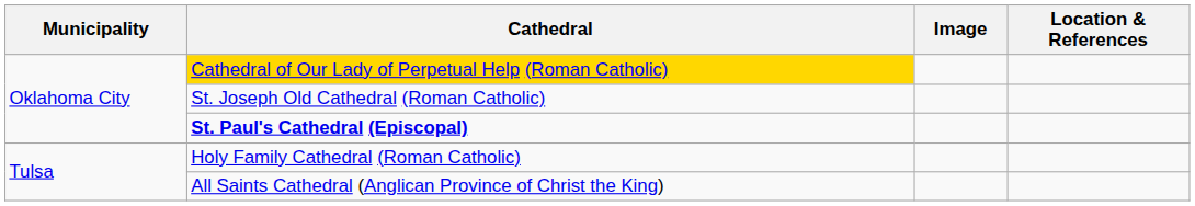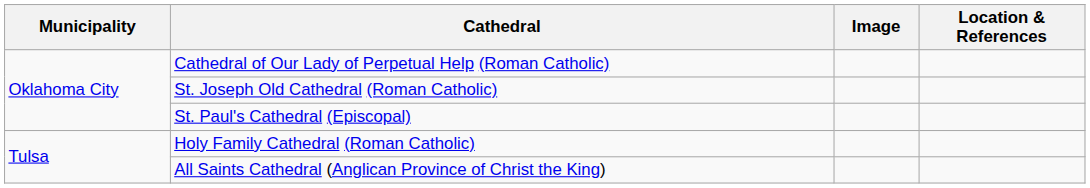Cathedral of Our Lady of Perpetual Help (Roman Catholic) | Cathedral: gold background -> no background
St. Paul's Cathedral (Episcopal) | Cathedral: bold -> normal
